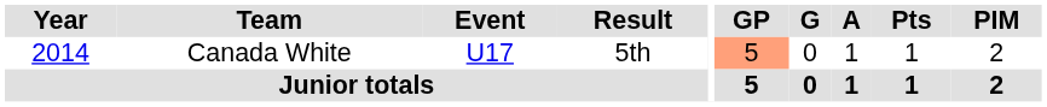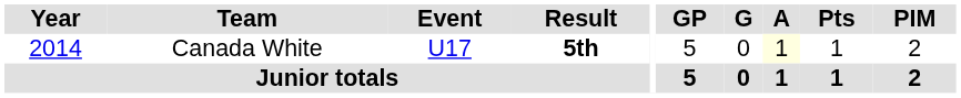Canada White | Result: normal -> bold
Canada White | GP: lightsalmon background -> no background
Canada White | A: no background -> lightyellow background
